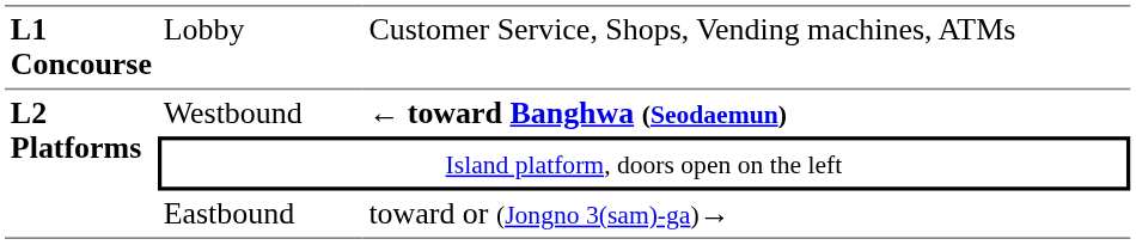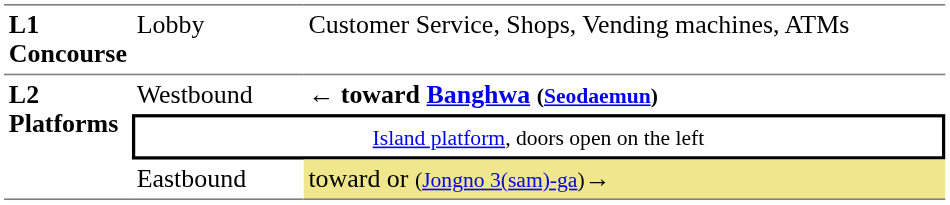Eastbound | column 3: no background -> khaki background
